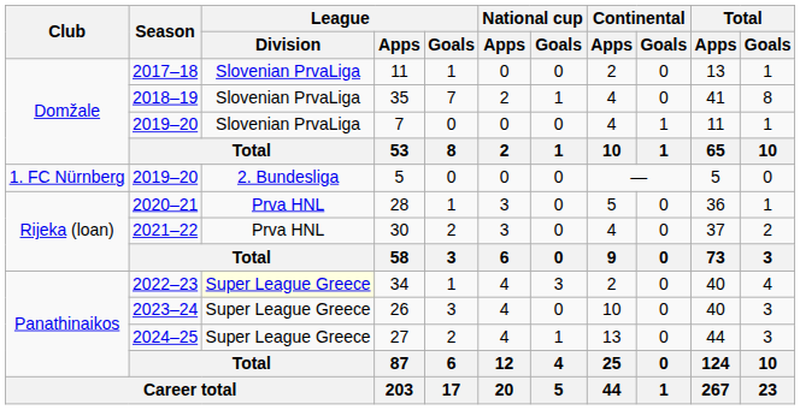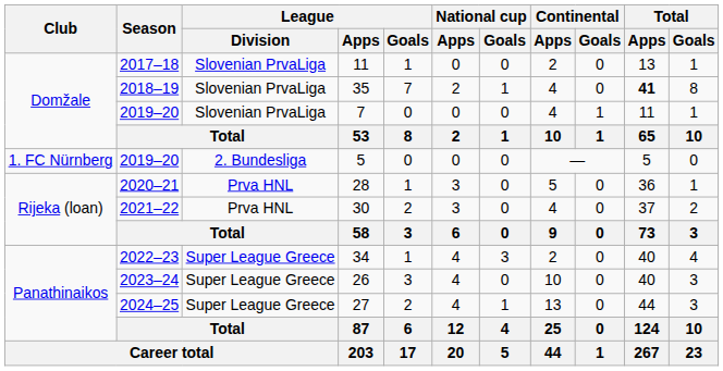35 | Total / Apps: normal -> bold
34 | League / Division: lightyellow background -> no background
